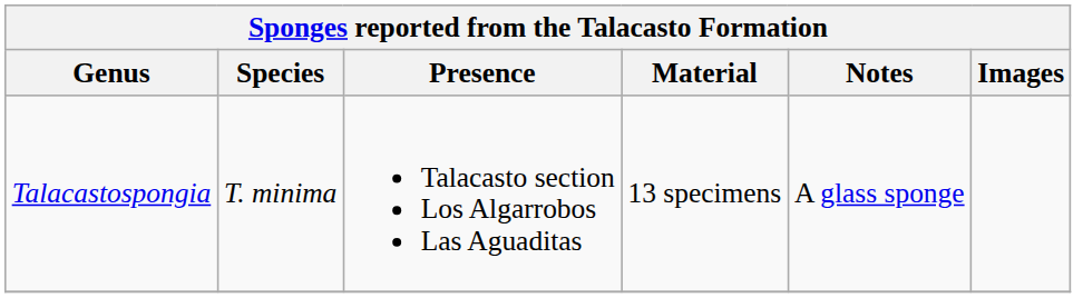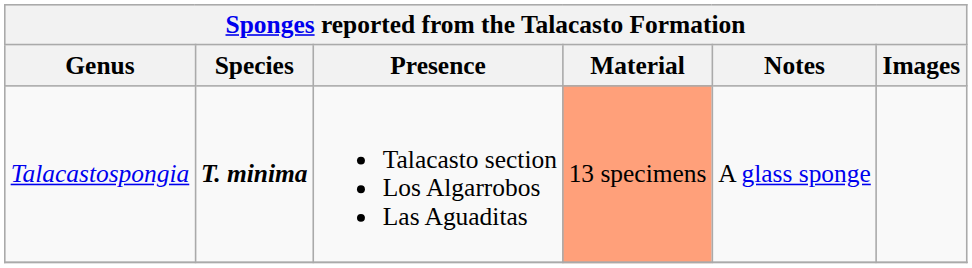Talacastospongia | Species: normal -> bold
Talacastospongia | Material: no background -> lightsalmon background
